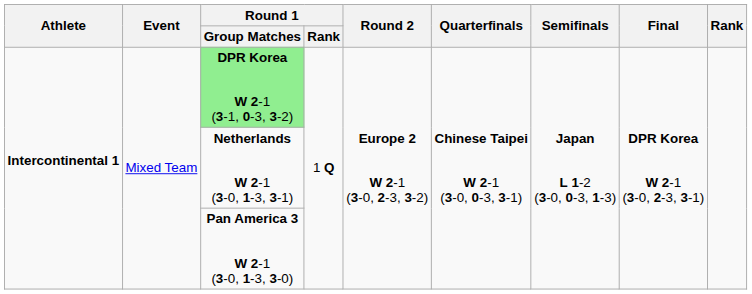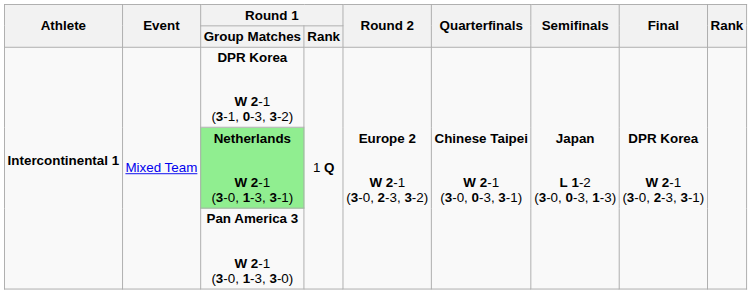DPR Korea W 2-1 (3-1, 0-3, 3-2) | Round 1 / Group Matches: lightgreen background -> no background
Netherlands W 2-1 (3-0, 1-3, 3-1) | Round 1 / Group Matches: no background -> lightgreen background
